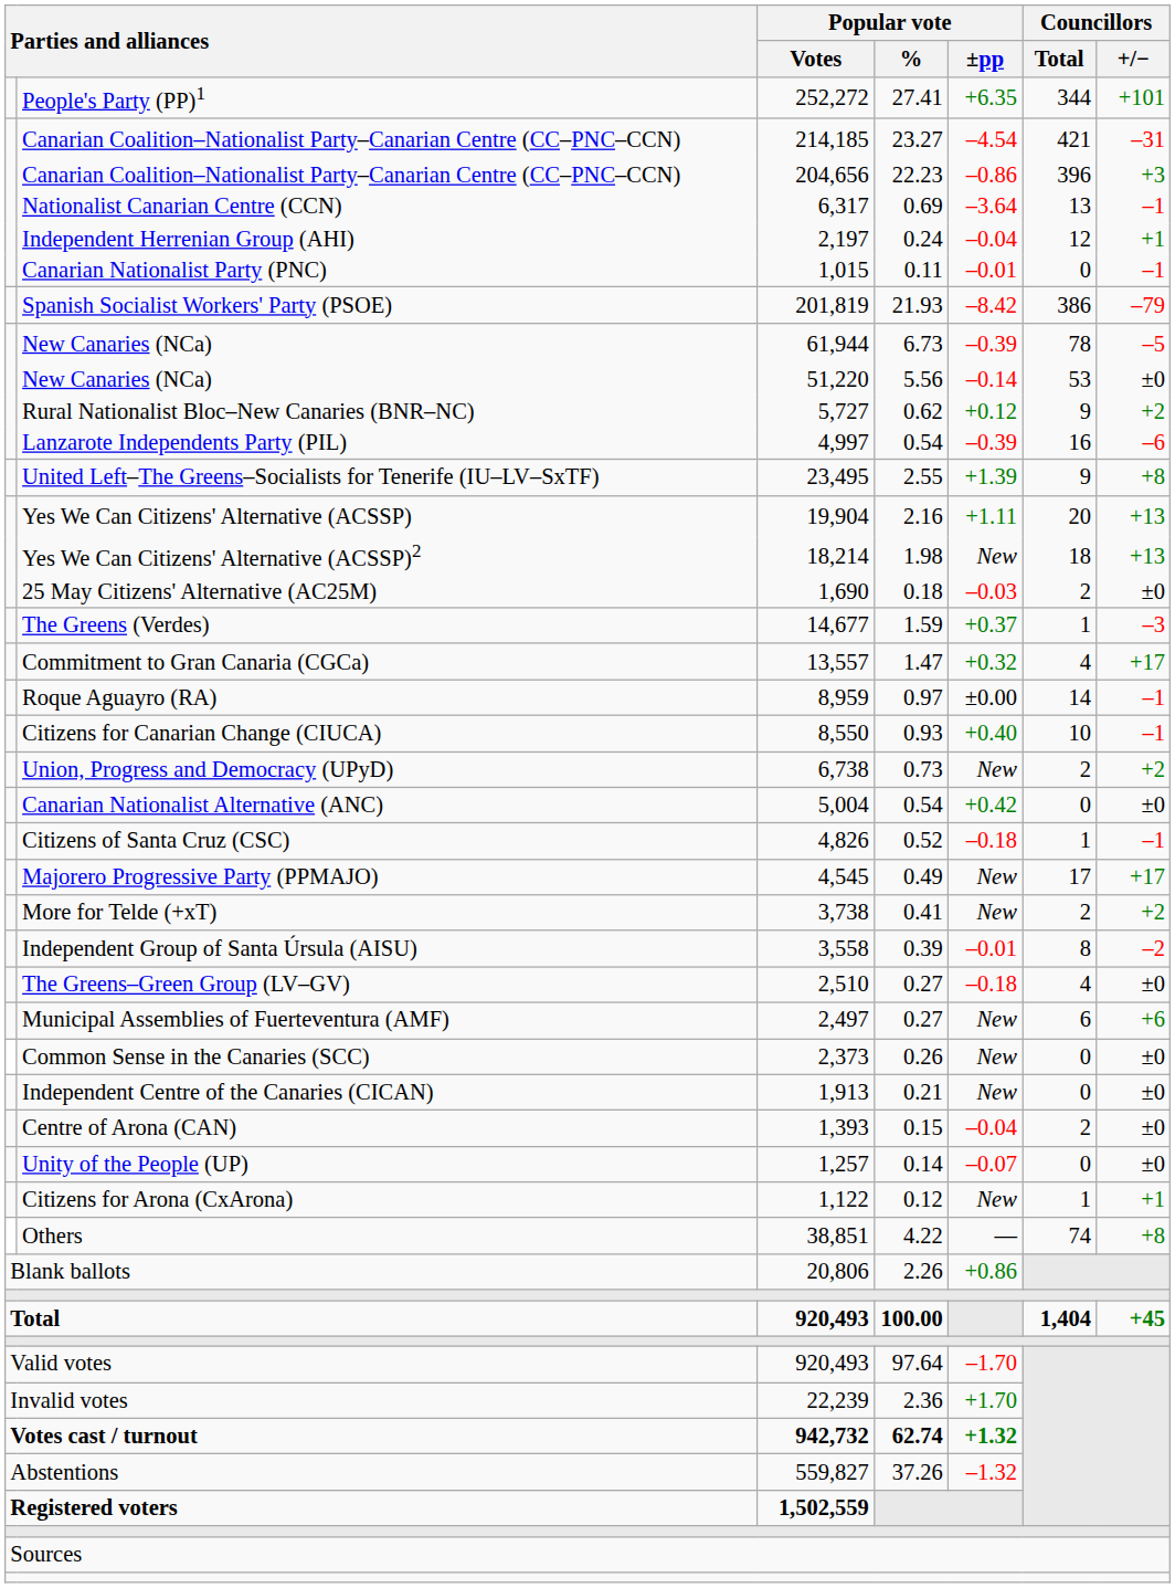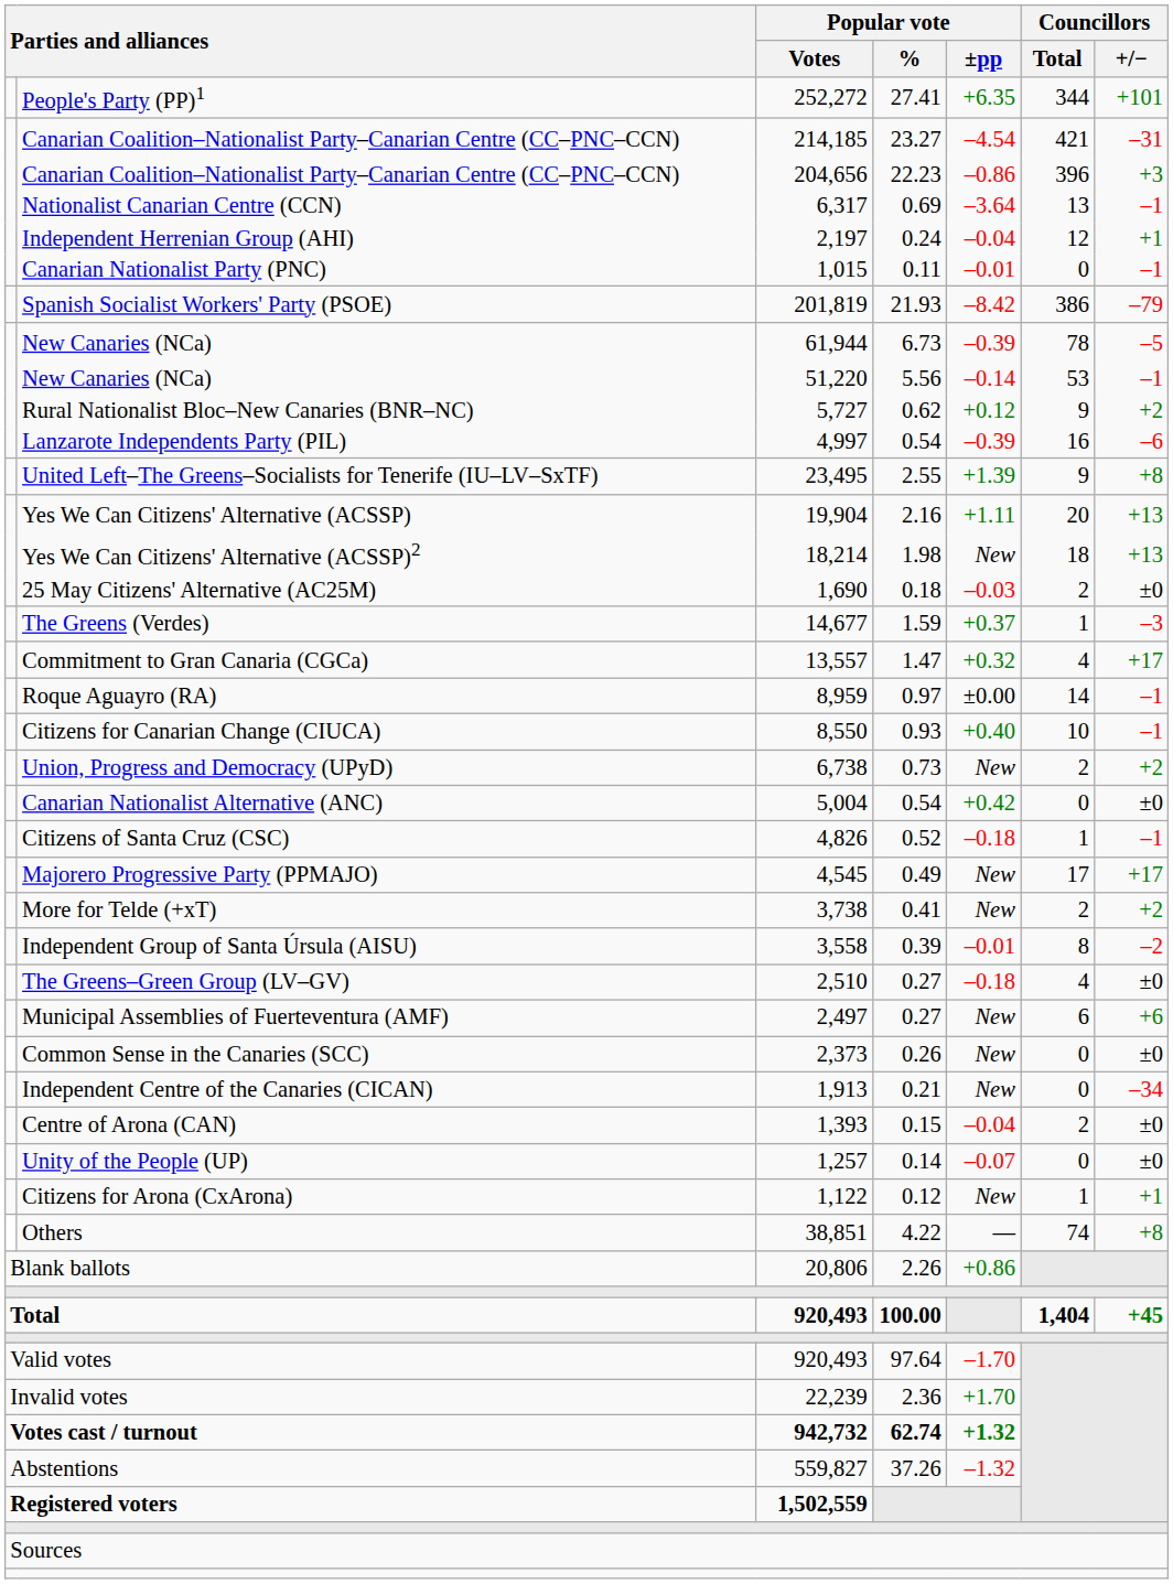51,220 | Councillors / +/−: ±0 -> –1
1,913 | Councillors / +/−: ±0 -> –34
